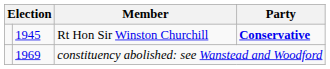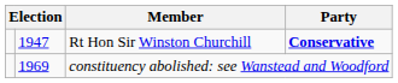Rt Hon Sir Winston Churchill | column 2: 1945 -> 1947
